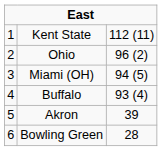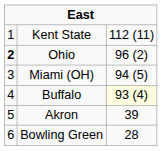Ohio | column 1: normal -> bold
Buffalo | column 3: no background -> lightyellow background
